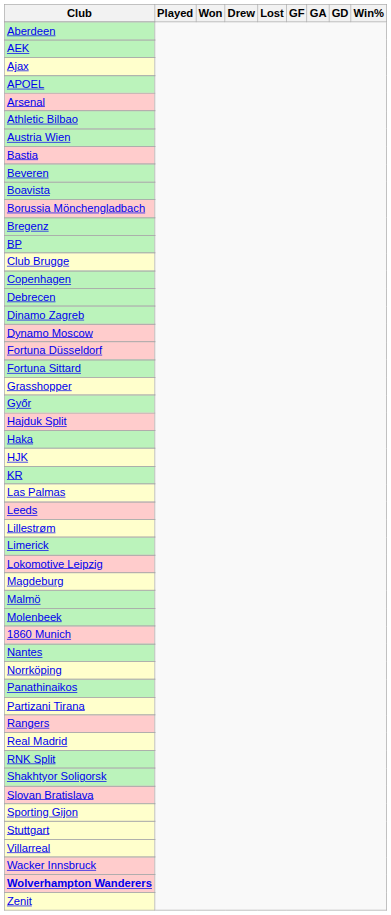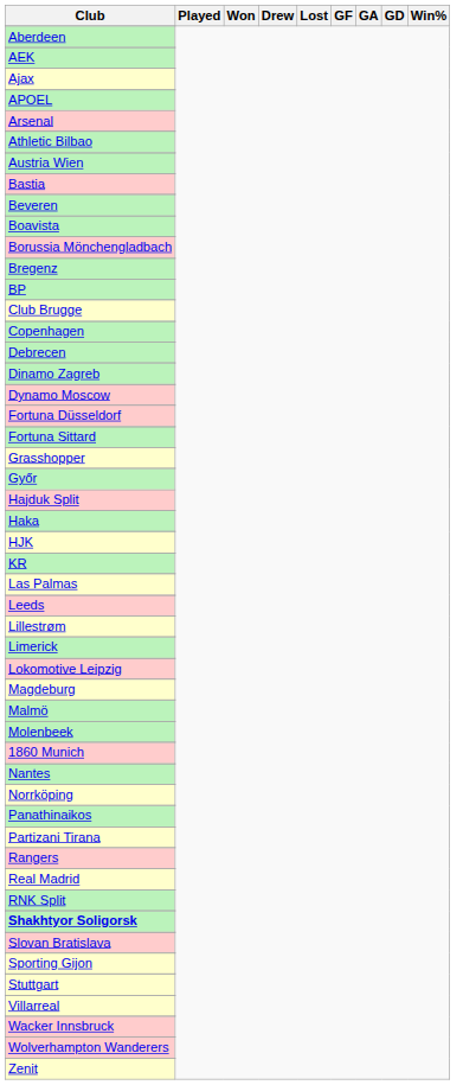Shakhtyor Soligorsk | Club: normal -> bold
Wolverhampton Wanderers | Club: bold -> normal
